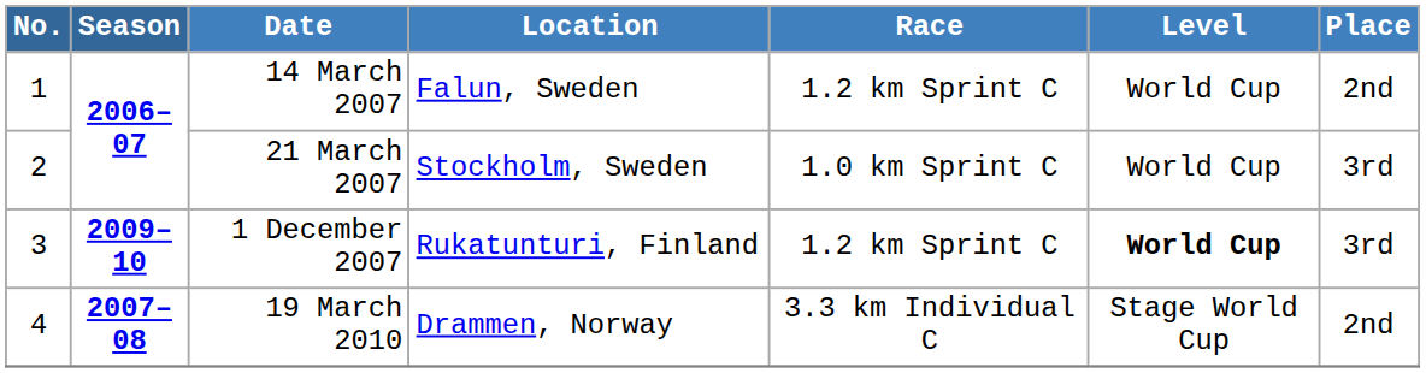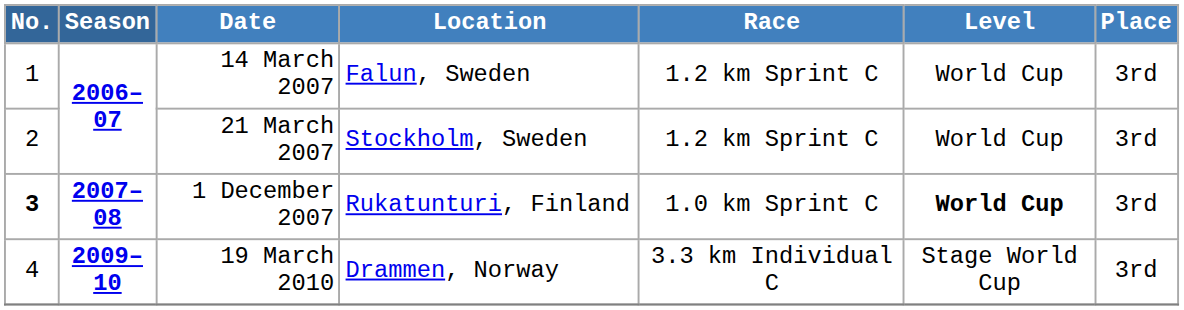14 March 2007 | Place: 2nd -> 3rd
21 March 2007 | Race: 1.0 km Sprint C -> 1.2 km Sprint C
1 December 2007 | No.: normal -> bold
1 December 2007 | Season: 2009–10 -> 2007–08
1 December 2007 | Race: 1.2 km Sprint C -> 1.0 km Sprint C
19 March 2010 | Season: 2007–08 -> 2009–10
19 March 2010 | Place: 2nd -> 3rd
